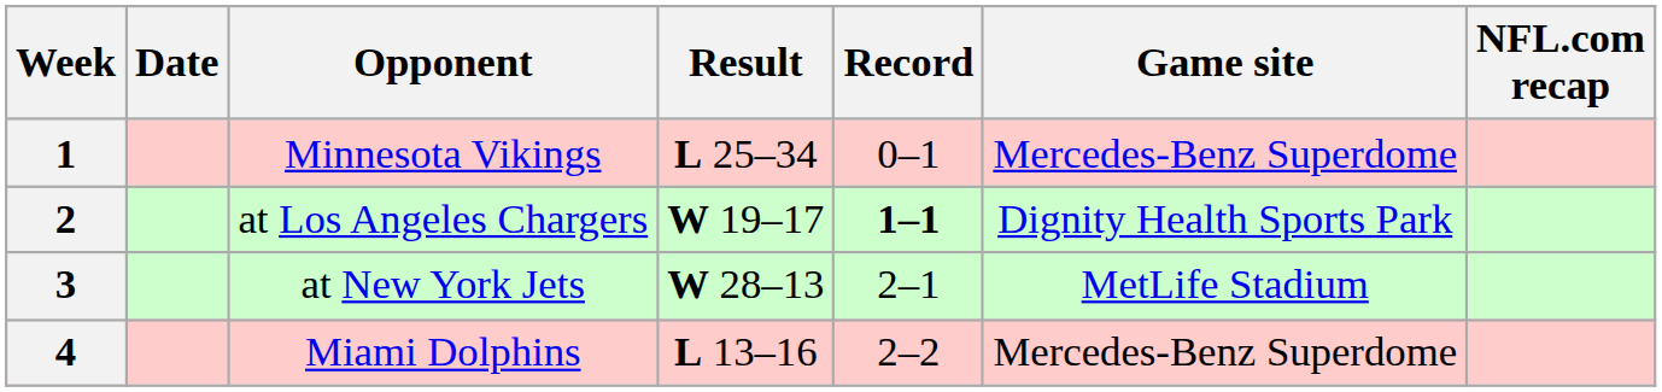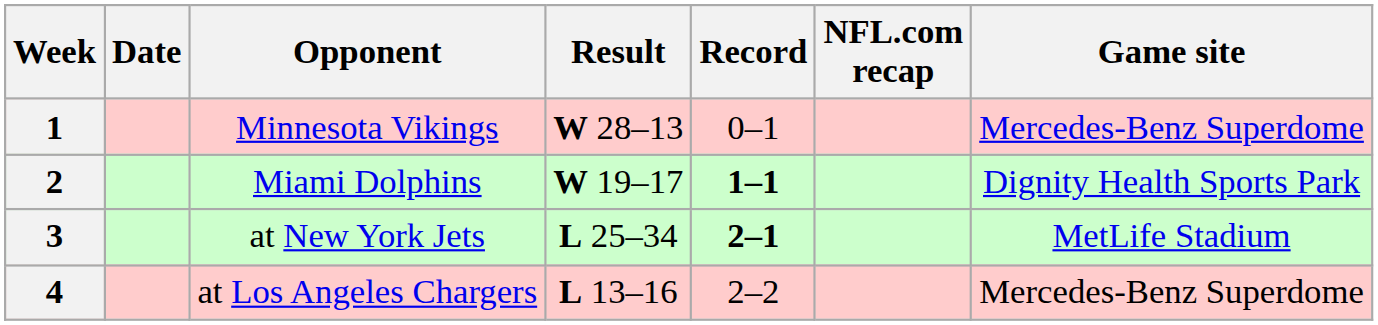columns swapped: Game site <-> NFL.com recap
1 | Result: L 25–34 -> W 28–13
2 | Opponent: at Los Angeles Chargers -> Miami Dolphins
3 | Result: W 28–13 -> L 25–34
3 | Record: normal -> bold
4 | Opponent: Miami Dolphins -> at Los Angeles Chargers
